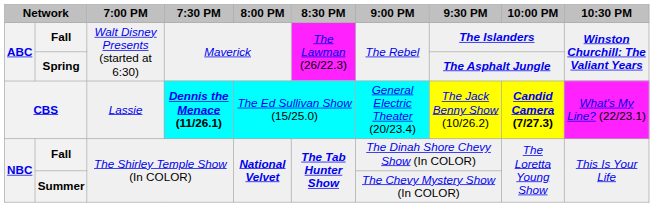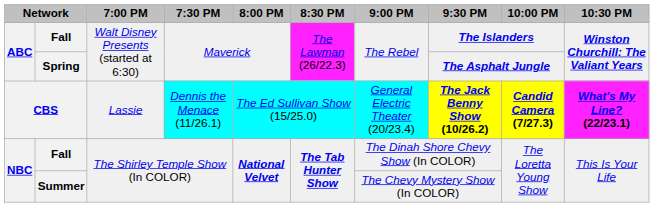CBS | 7:30 PM: bold -> normal
CBS | 9:30 PM: normal -> bold
CBS | 10:30 PM: normal -> bold
